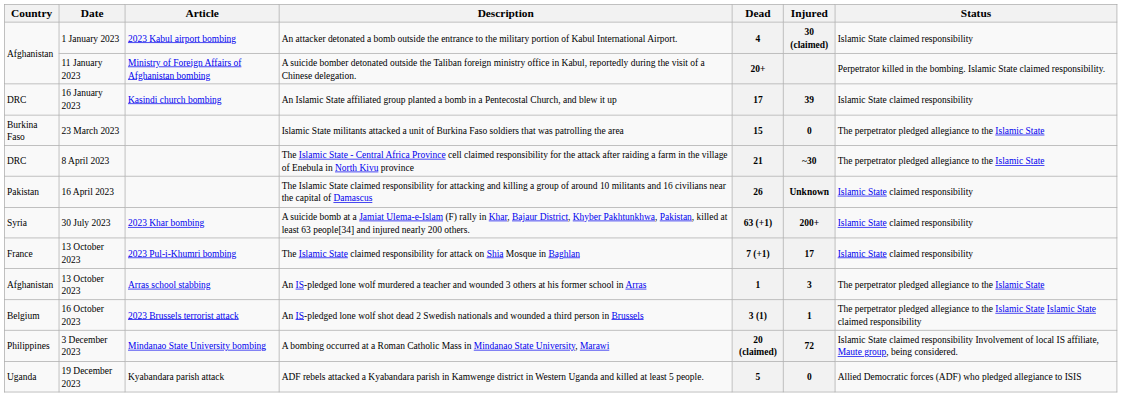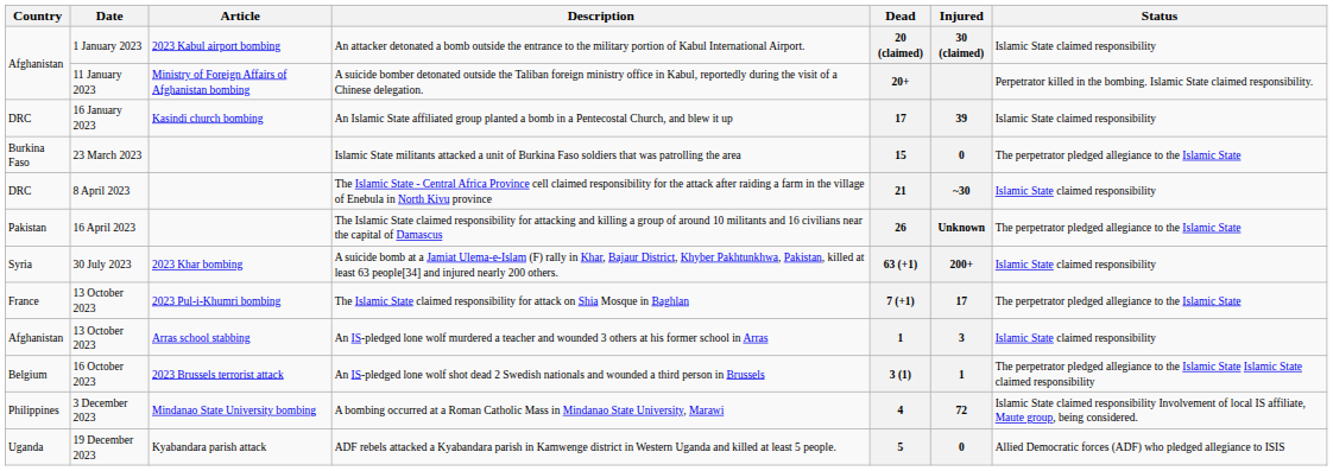row 2 | Dead: 4 -> 20 (claimed)
row 6 | Status: The perpetrator pledged allegiance to the Islamic State -> Islamic State claimed responsibility
row 7 | Status: Islamic State claimed responsibility -> The perpetrator pledged allegiance to the Islamic State
row 9 | Status: Islamic State claimed responsibility -> The perpetrator pledged allegiance to the Islamic State
row 10 | Status: The perpetrator pledged allegiance to the Islamic State -> Islamic State claimed responsibility
row 12 | Dead: 20 (claimed) -> 4
